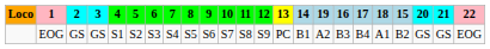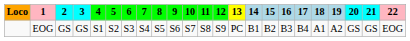columns swapped: 15 <-> 19
